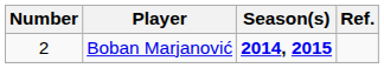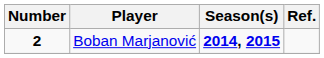Boban Marjanović | Number: normal -> bold
